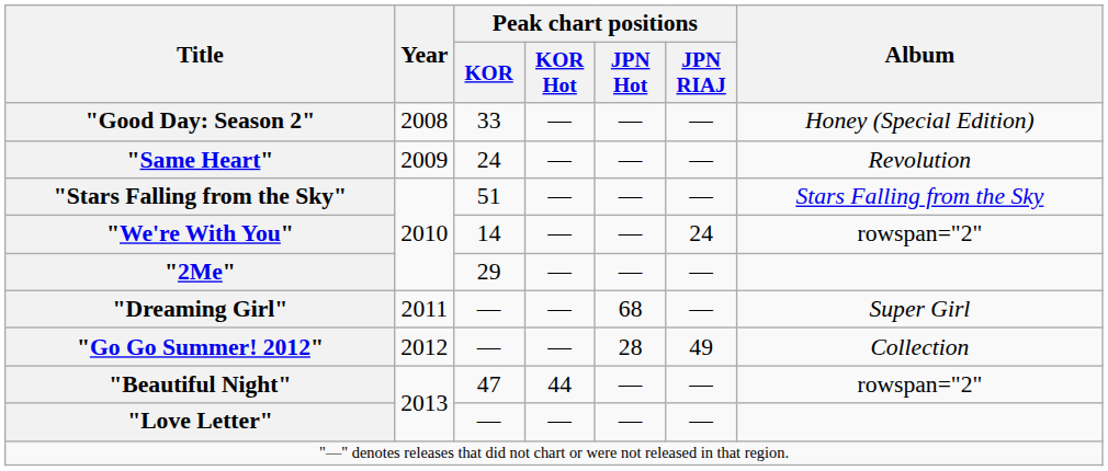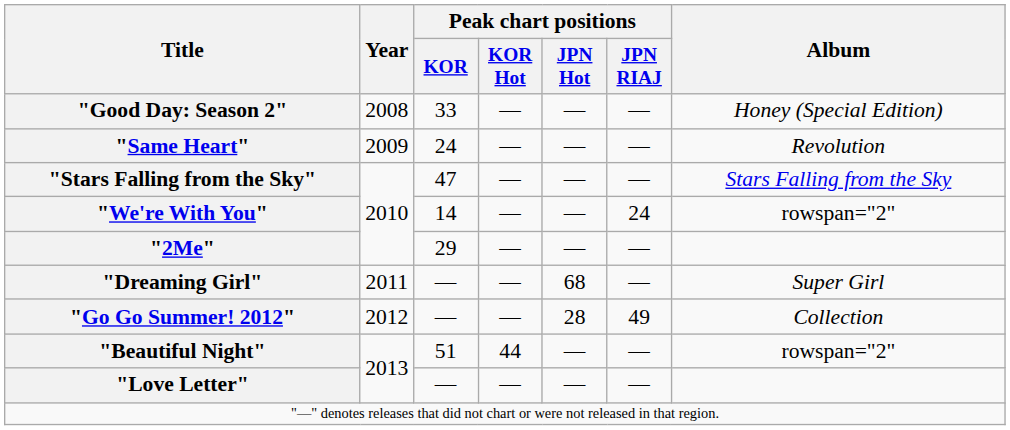"Stars Falling from the Sky" | Peak chart positions / KOR: 51 -> 47
"Beautiful Night" | Peak chart positions / KOR: 47 -> 51
